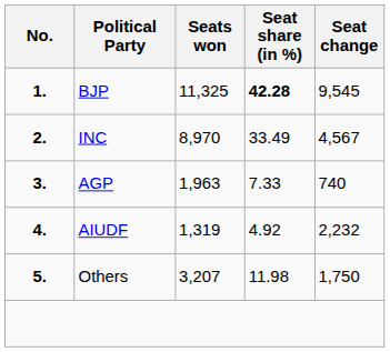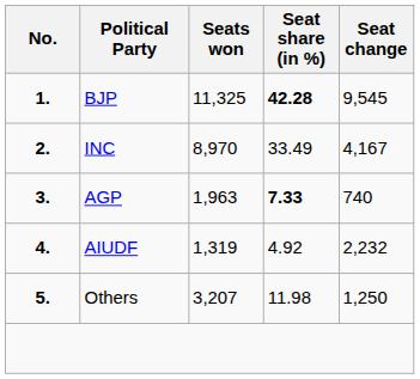INC | Seat change: 4,567 -> 4,167
AGP | Seat share (in %): normal -> bold
Others | Seat change: 1,750 -> 1,250
